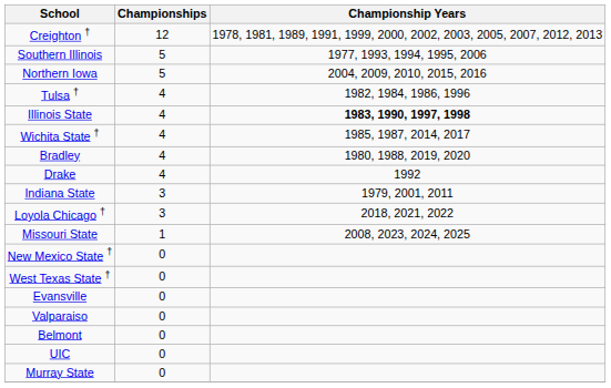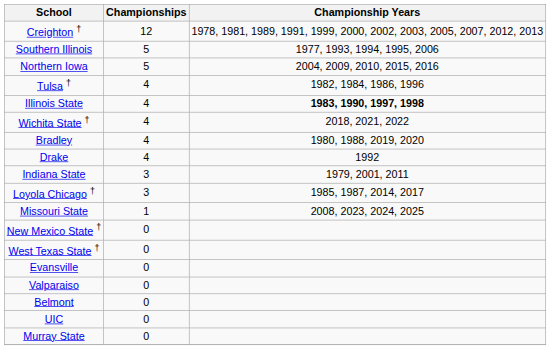Wichita State † | Championship Years: 1985, 1987, 2014, 2017 -> 2018, 2021, 2022
Loyola Chicago † | Championship Years: 2018, 2021, 2022 -> 1985, 1987, 2014, 2017
